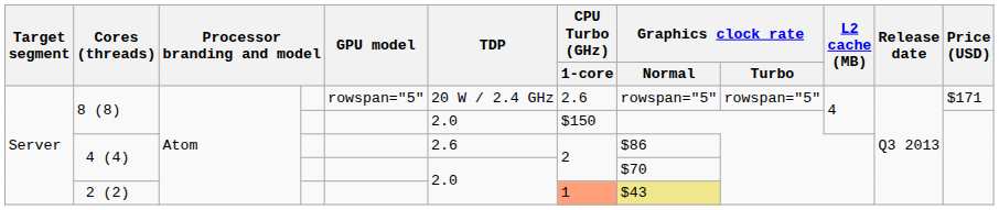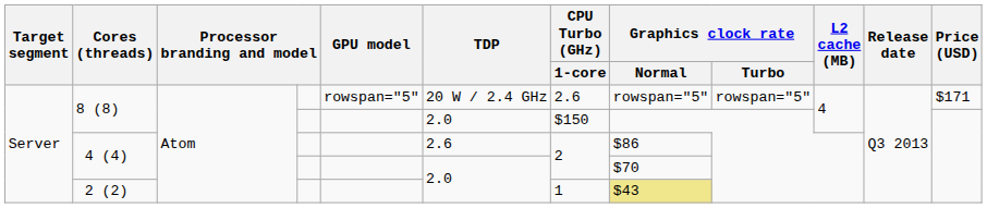2 (2) | CPU Turbo (GHz) / 1-core: lightsalmon background -> no background
